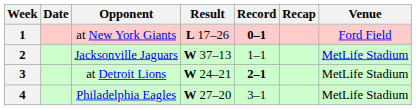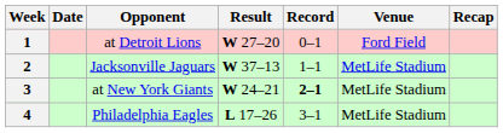columns swapped: Venue <-> Recap
1 | Opponent: at New York Giants -> at Detroit Lions
1 | Result: L 17–26 -> W 27–20
1 | Record: bold -> normal
3 | Opponent: at Detroit Lions -> at New York Giants
4 | Result: W 27–20 -> L 17–26
